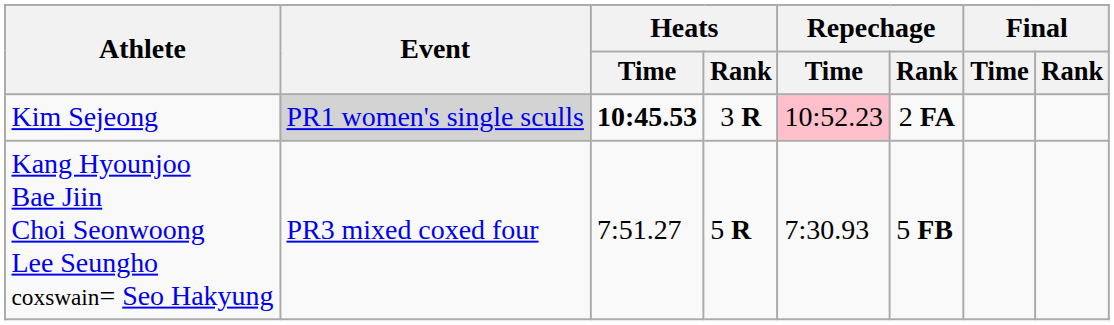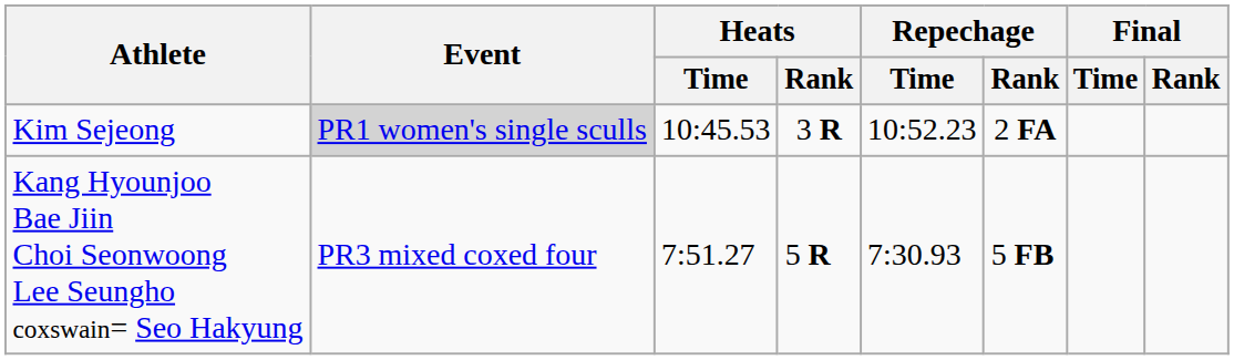Kim Sejeong | Heats / Time: bold -> normal
Kim Sejeong | Repechage / Time: pink background -> no background
